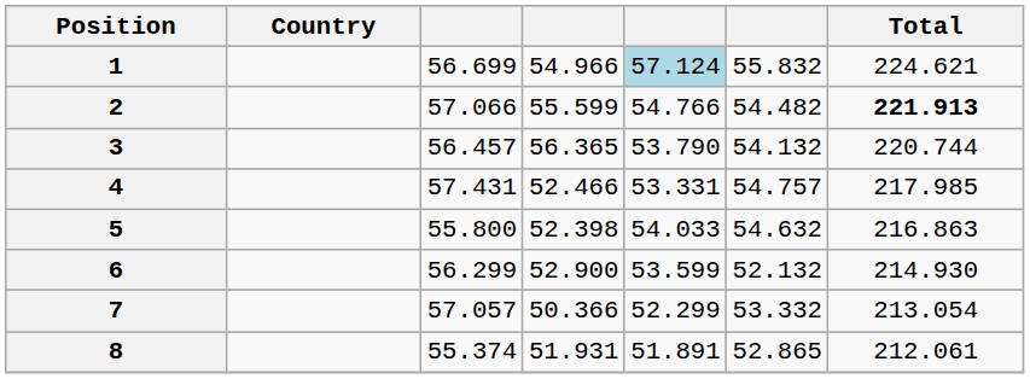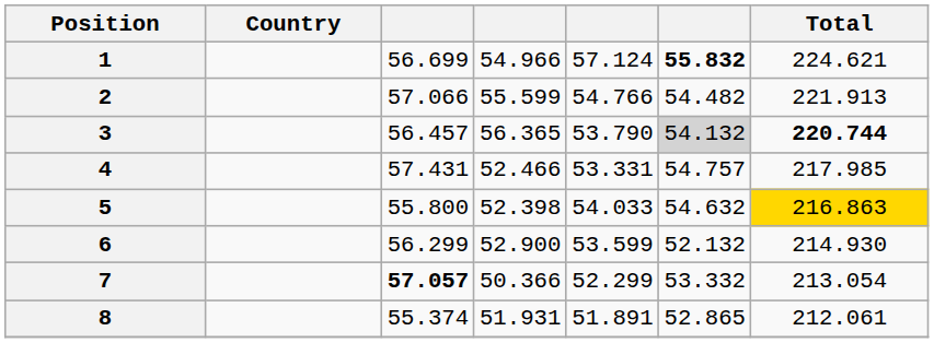1 | column 5: lightblue background -> no background
1 | column 6: normal -> bold
2 | Total: bold -> normal
3 | column 6: no background -> lightgrey background
3 | Total: normal -> bold
5 | Total: no background -> gold background
7 | column 3: normal -> bold
